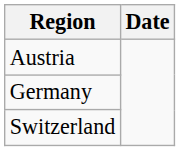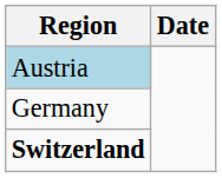Austria | Region: no background -> lightblue background
Switzerland | Region: normal -> bold
